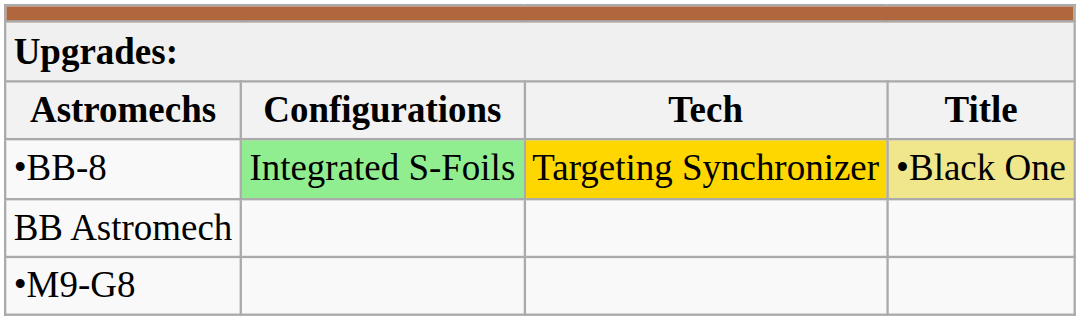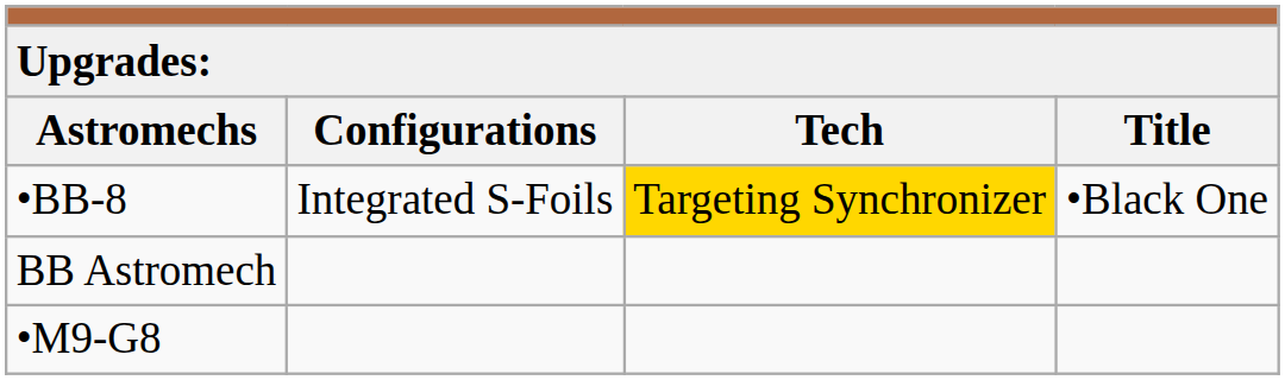•BB-8 | column 2: lightgreen background -> no background
•BB-8 | column 4: khaki background -> no background
